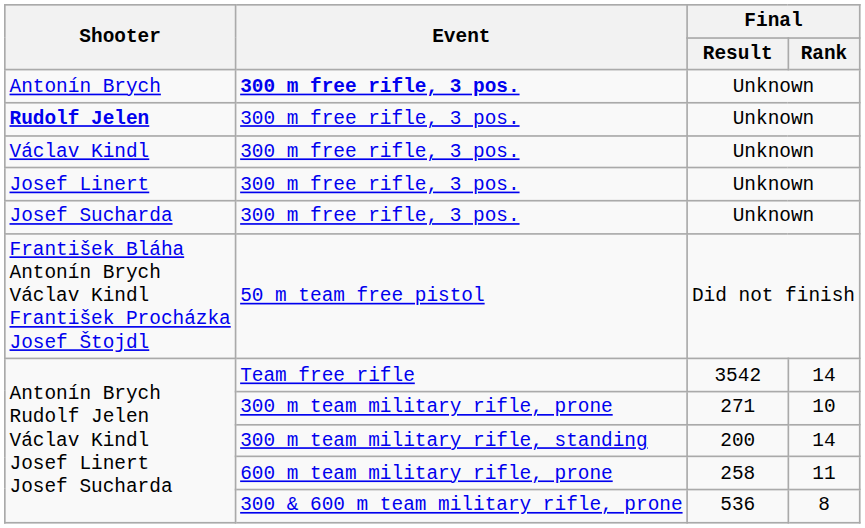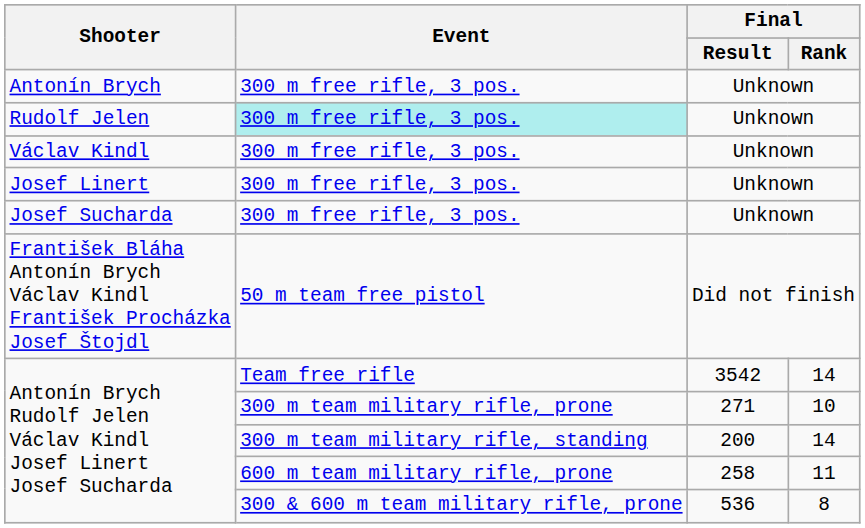Antonín Brych | Event: bold -> normal
Rudolf Jelen | Shooter: bold -> normal
Rudolf Jelen | Event: no background -> paleturquoise background
